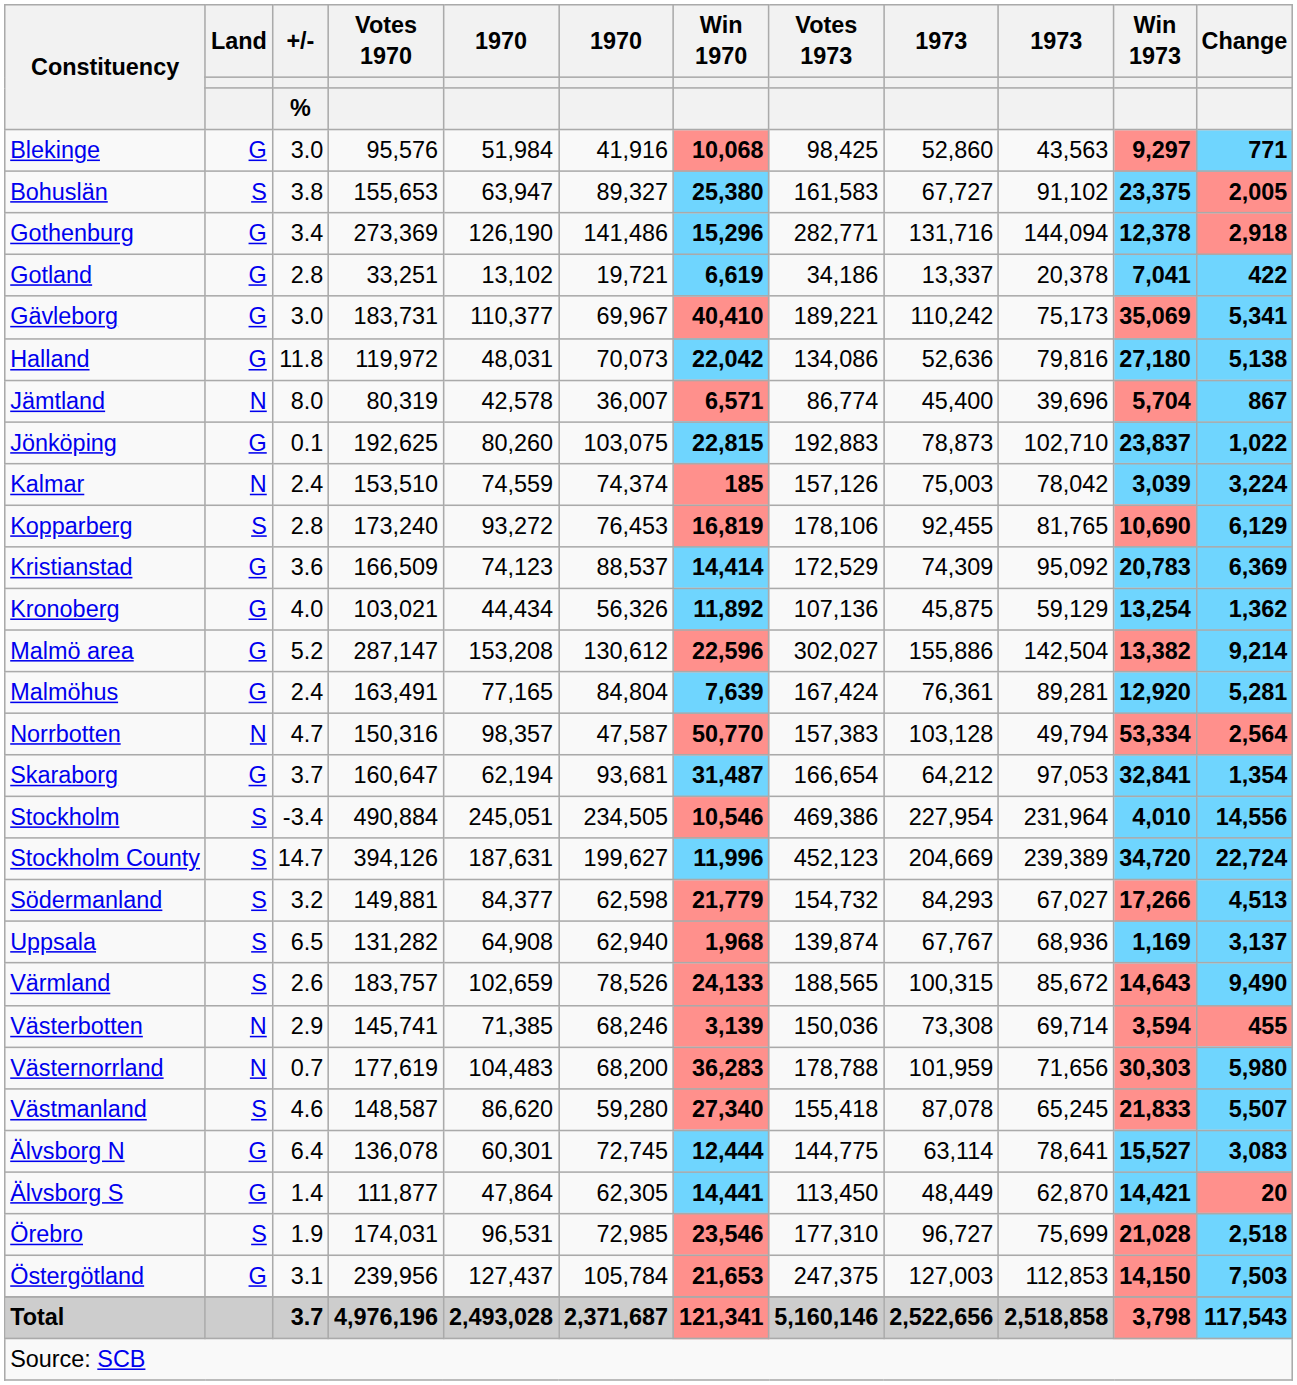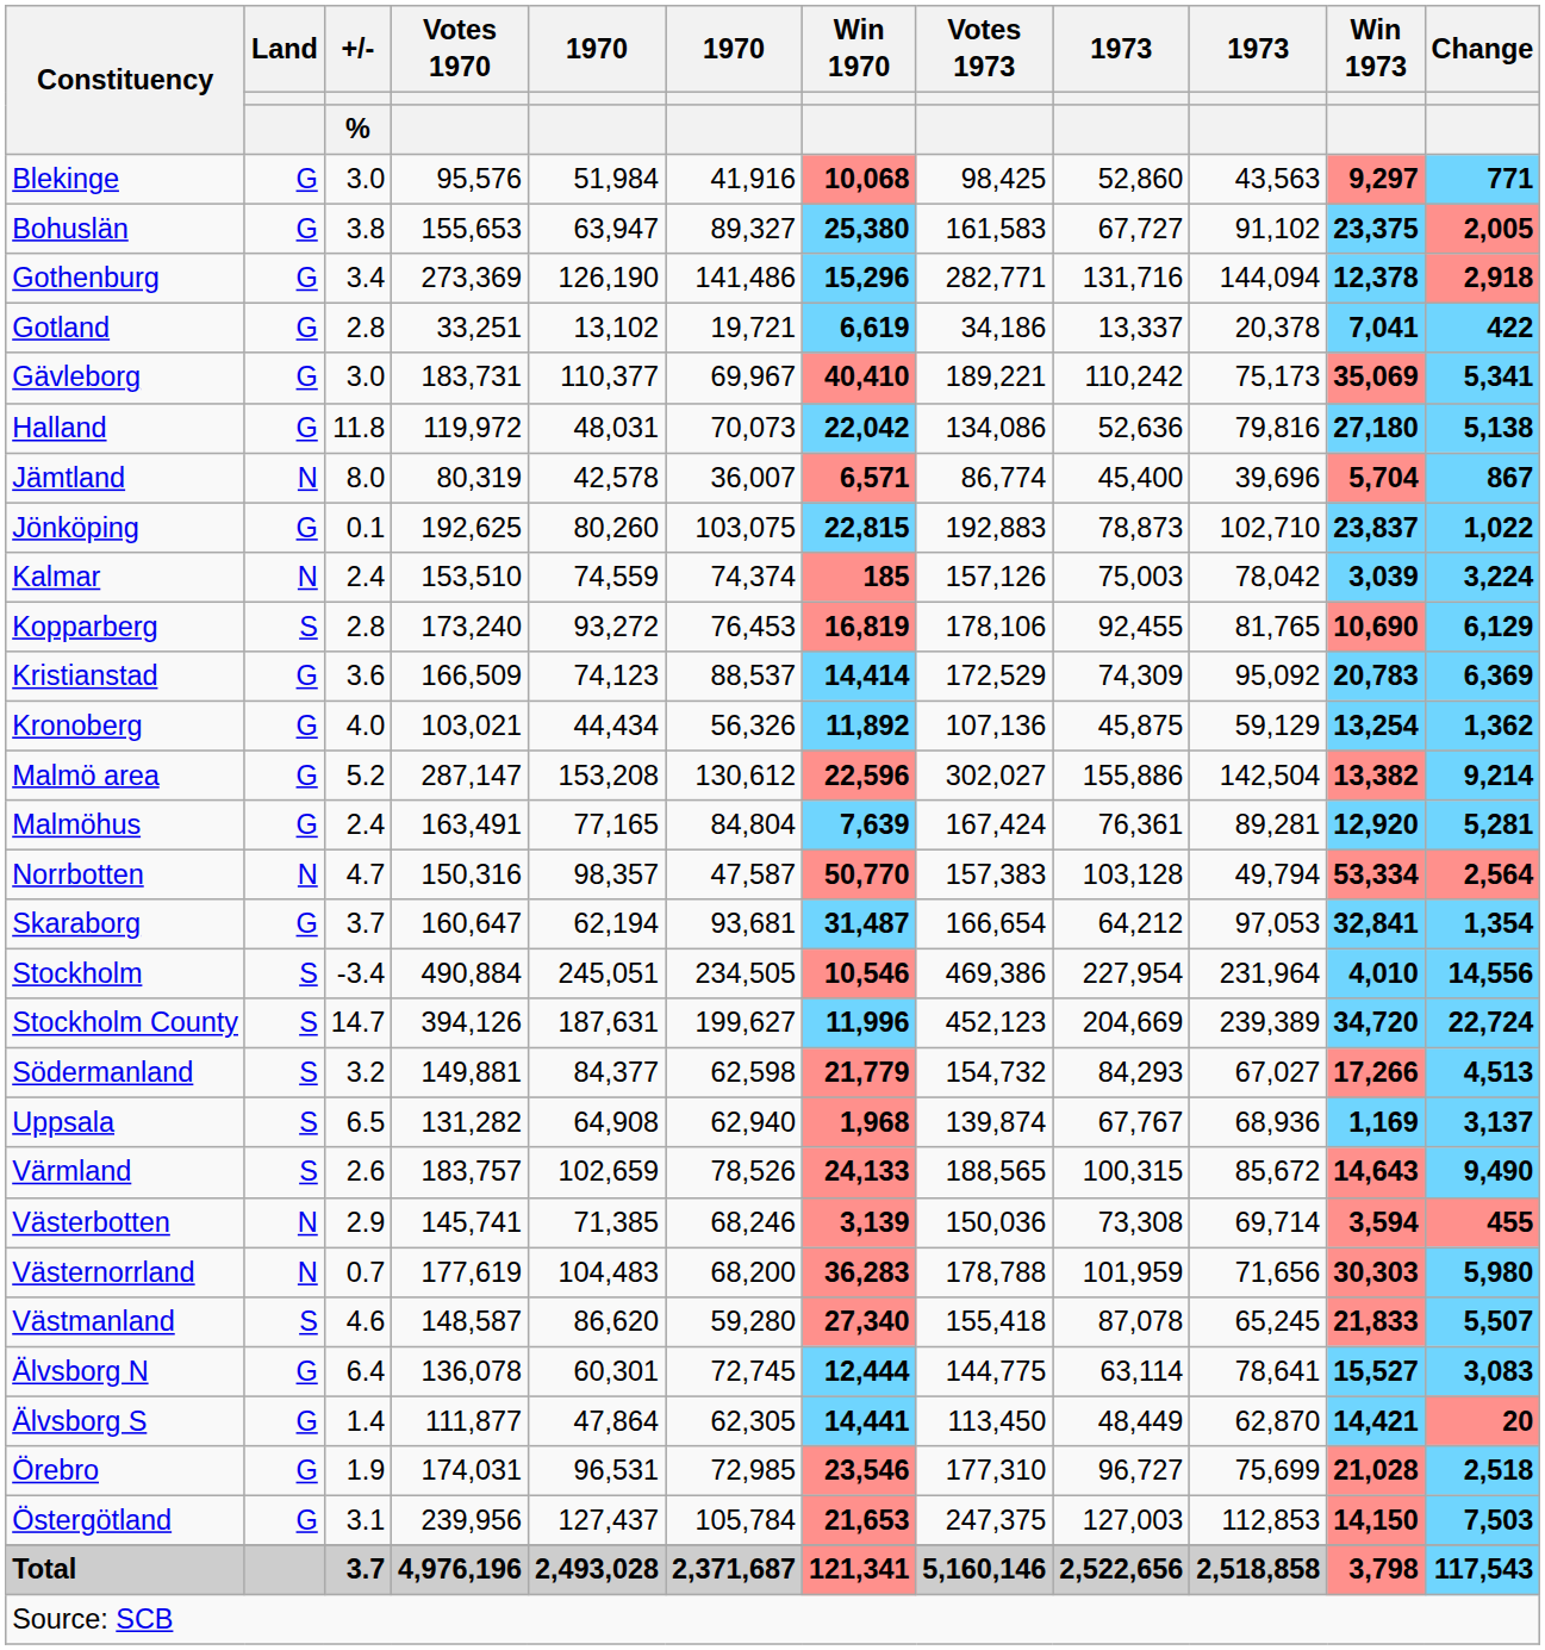Bohuslän | Land: S -> G
Örebro | Land: S -> G
